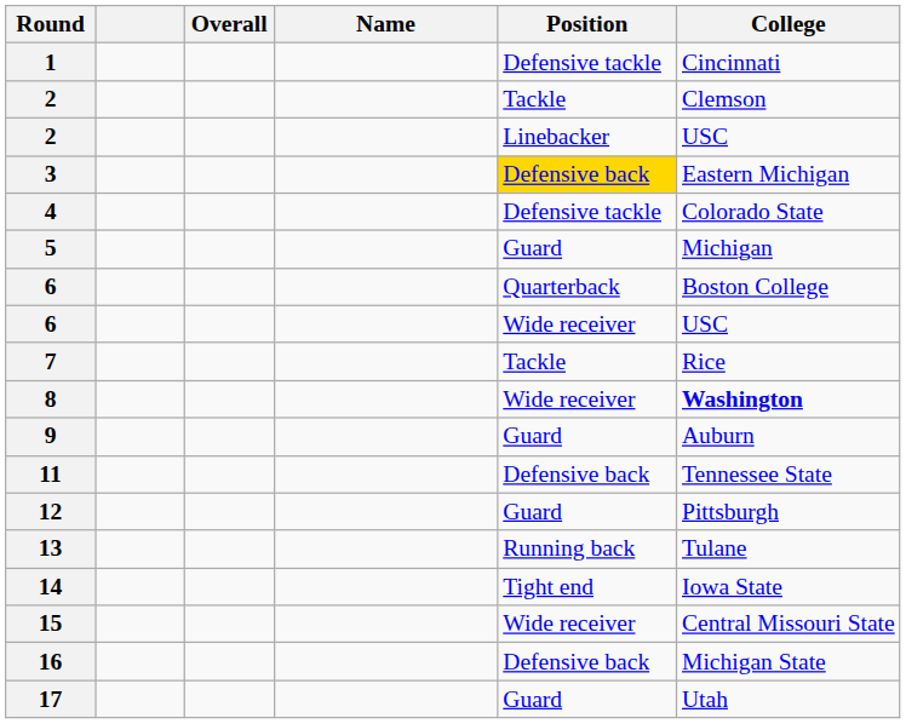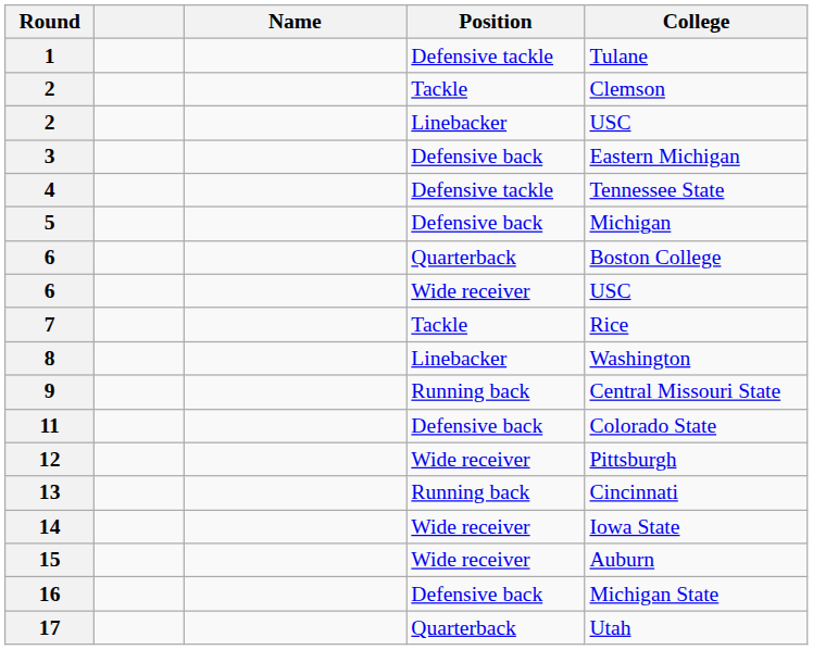- column: Overall
1 | College: Cincinnati -> Tulane
3 | Position: gold background -> no background
4 | College: Colorado State -> Tennessee State
5 | Position: Guard -> Defensive back
8 | Position: Wide receiver -> Linebacker
8 | College: bold -> normal
9 | Position: Guard -> Running back
9 | College: Auburn -> Central Missouri State
11 | College: Tennessee State -> Colorado State
12 | Position: Guard -> Wide receiver
13 | College: Tulane -> Cincinnati
14 | Position: Tight end -> Wide receiver
15 | College: Central Missouri State -> Auburn
17 | Position: Guard -> Quarterback
